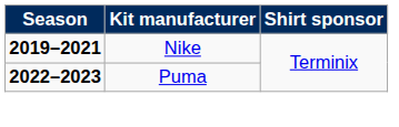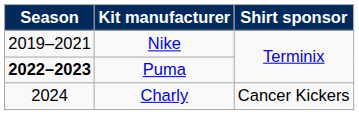Nike | Season: bold -> normal
+ row: 2024 | Charly | Cancer Kickers
